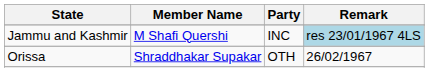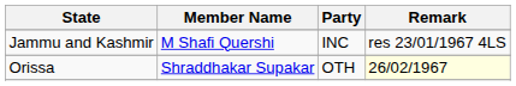Jammu and Kashmir | Remark: lightblue background -> no background
Orissa | Remark: no background -> lightyellow background
